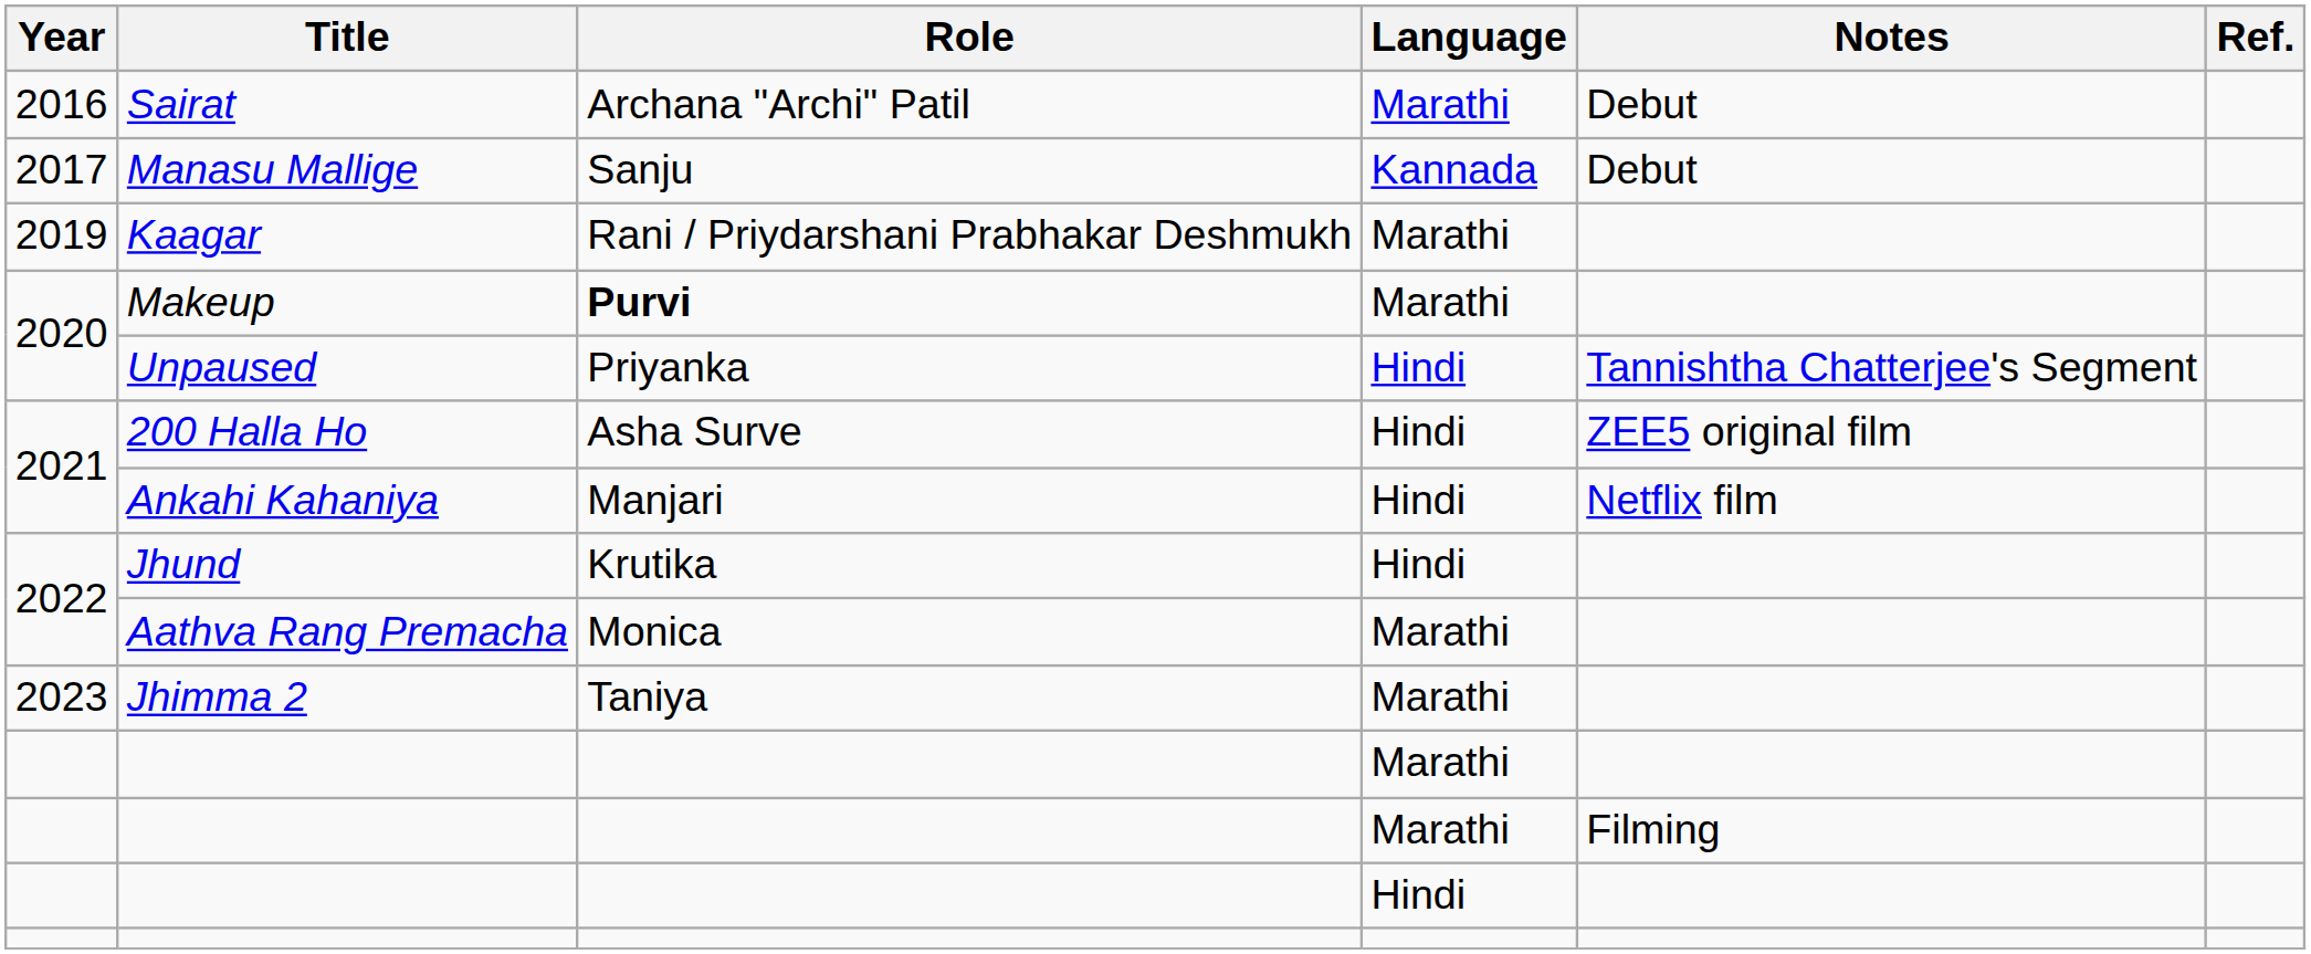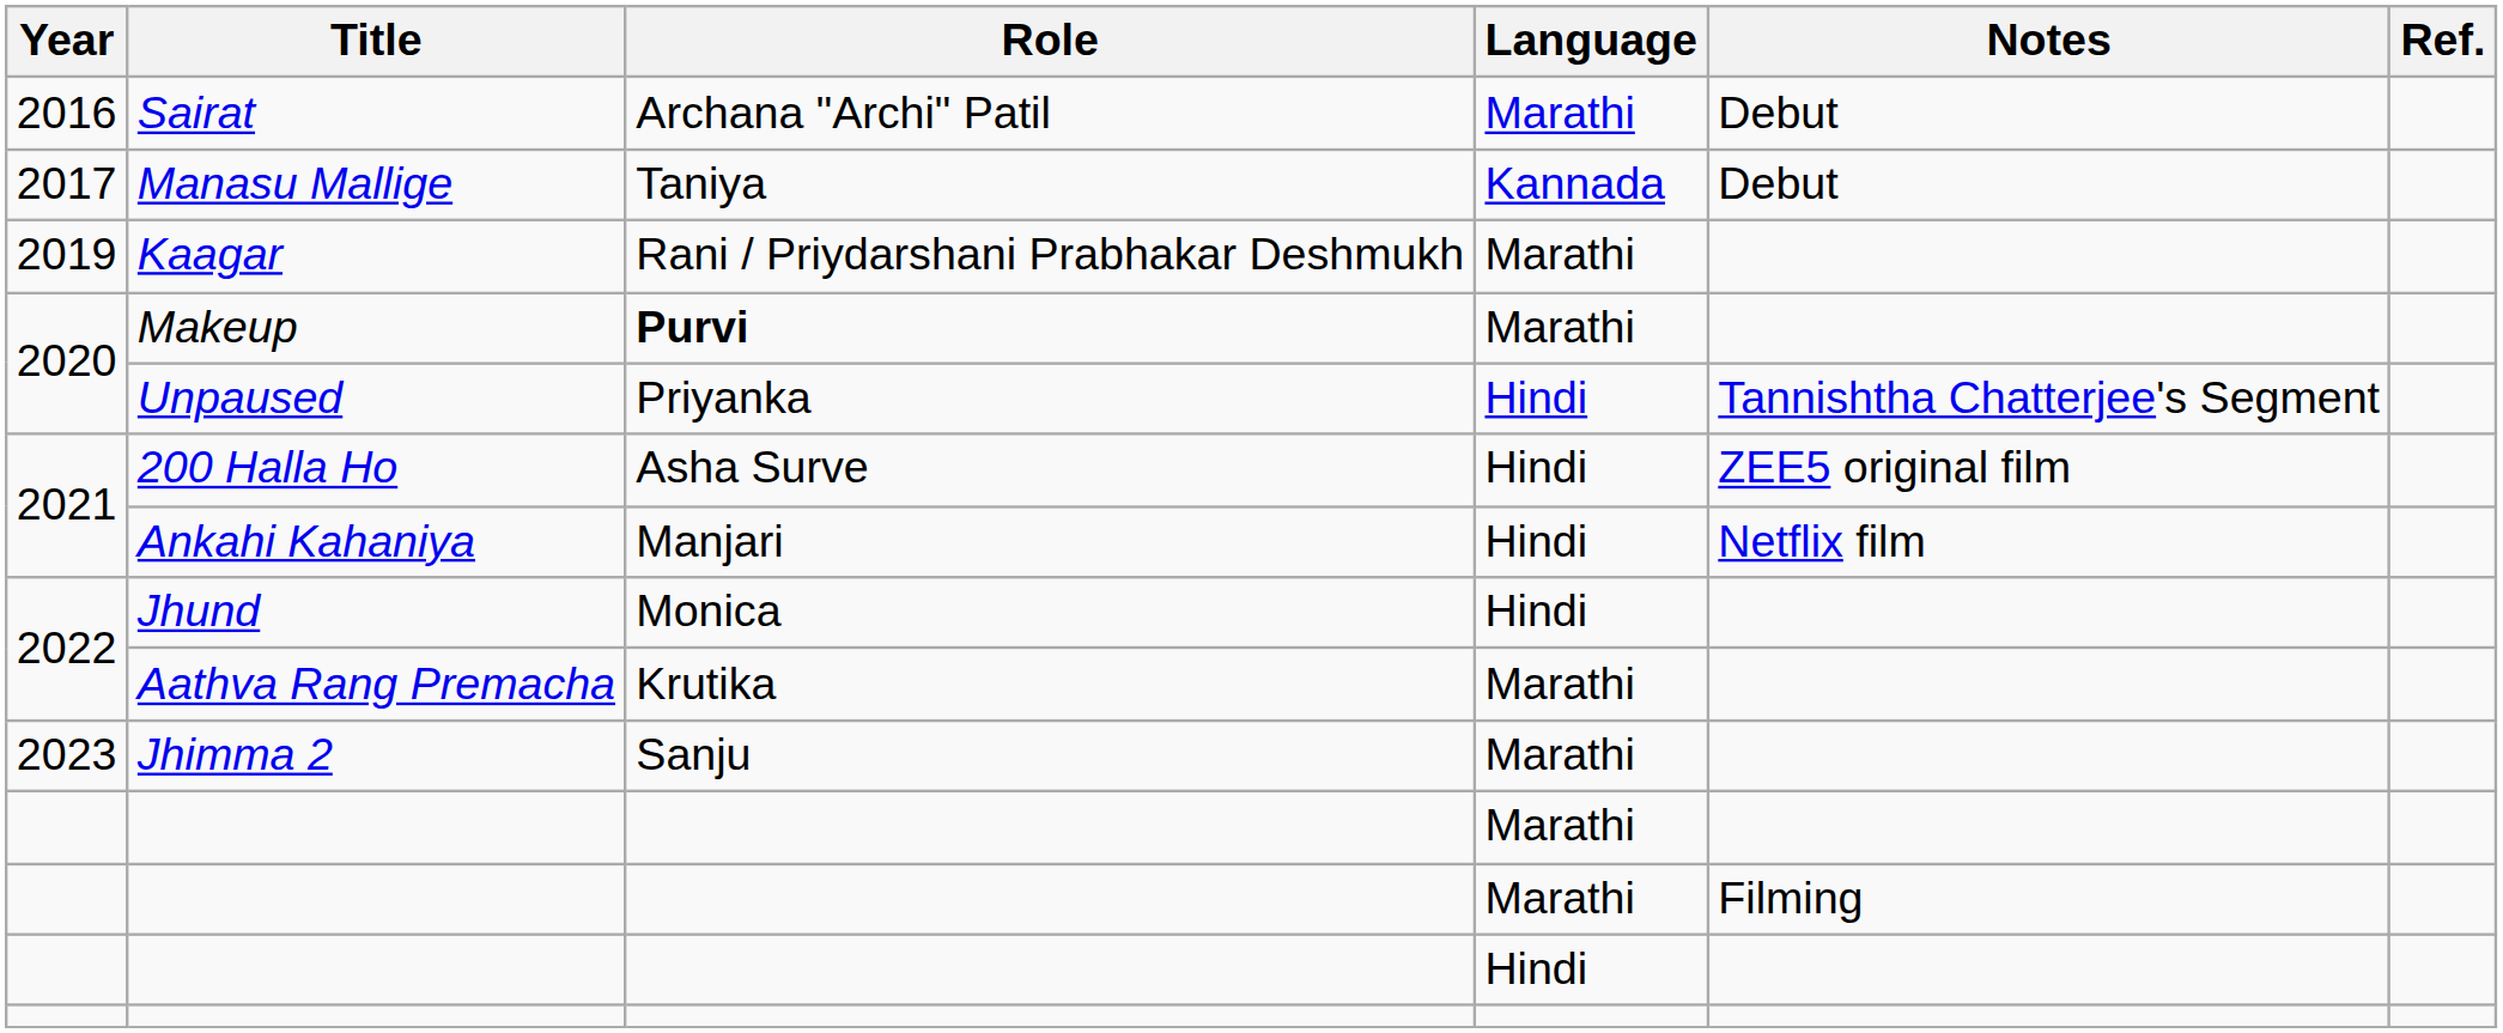Manasu Mallige | Role: Sanju -> Taniya
Jhund | Role: Krutika -> Monica
Aathva Rang Premacha | Role: Monica -> Krutika
Jhimma 2 | Role: Taniya -> Sanju
